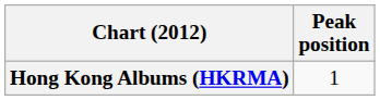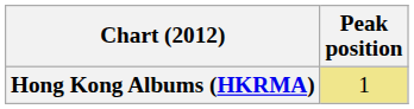Hong Kong Albums (HKRMA) | Peak position: no background -> khaki background
